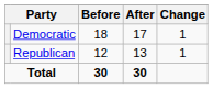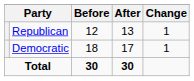rows swapped: Democratic <-> Republican
